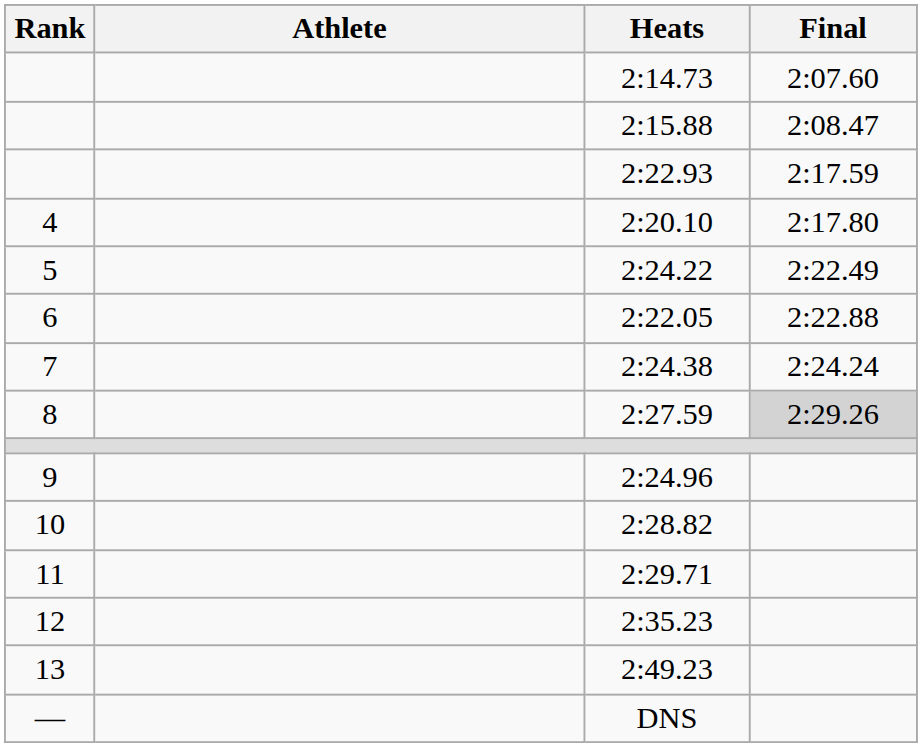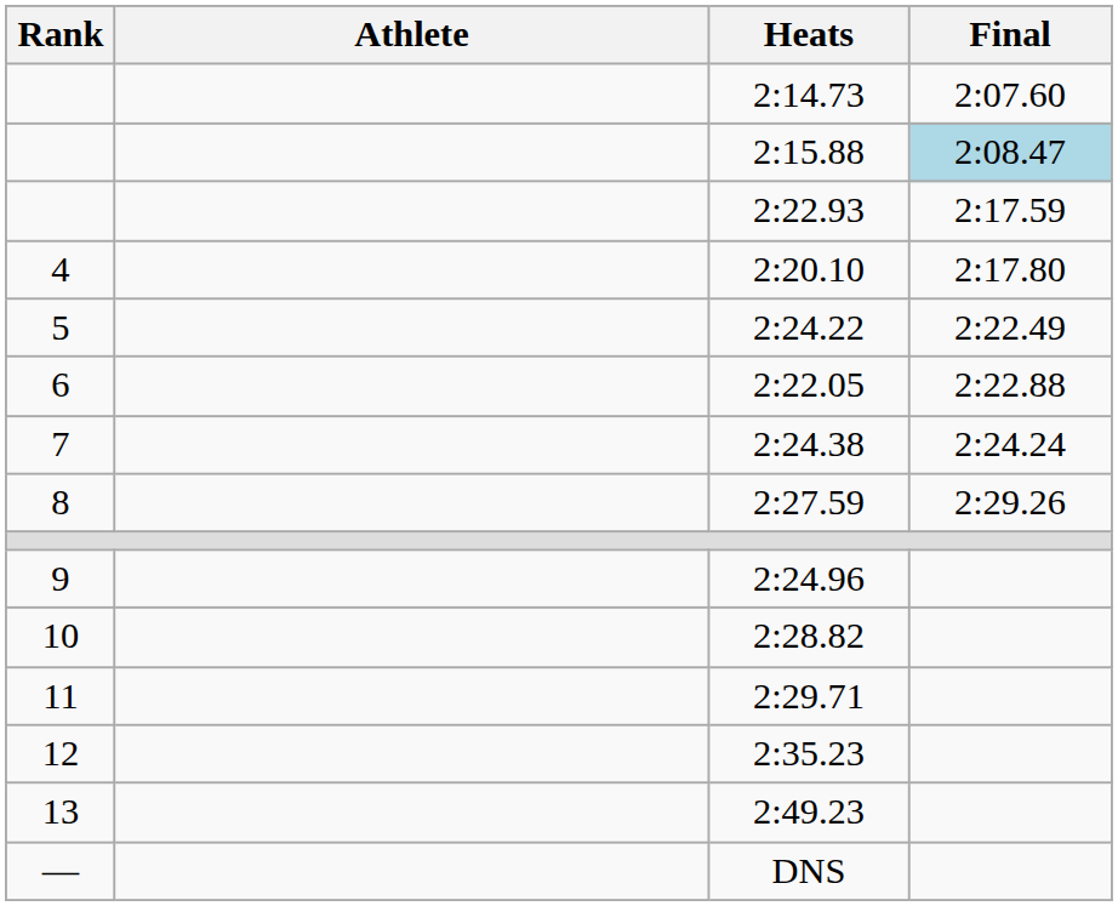2:15.88 | Final: no background -> lightblue background
2:27.59 | Final: lightgrey background -> no background
